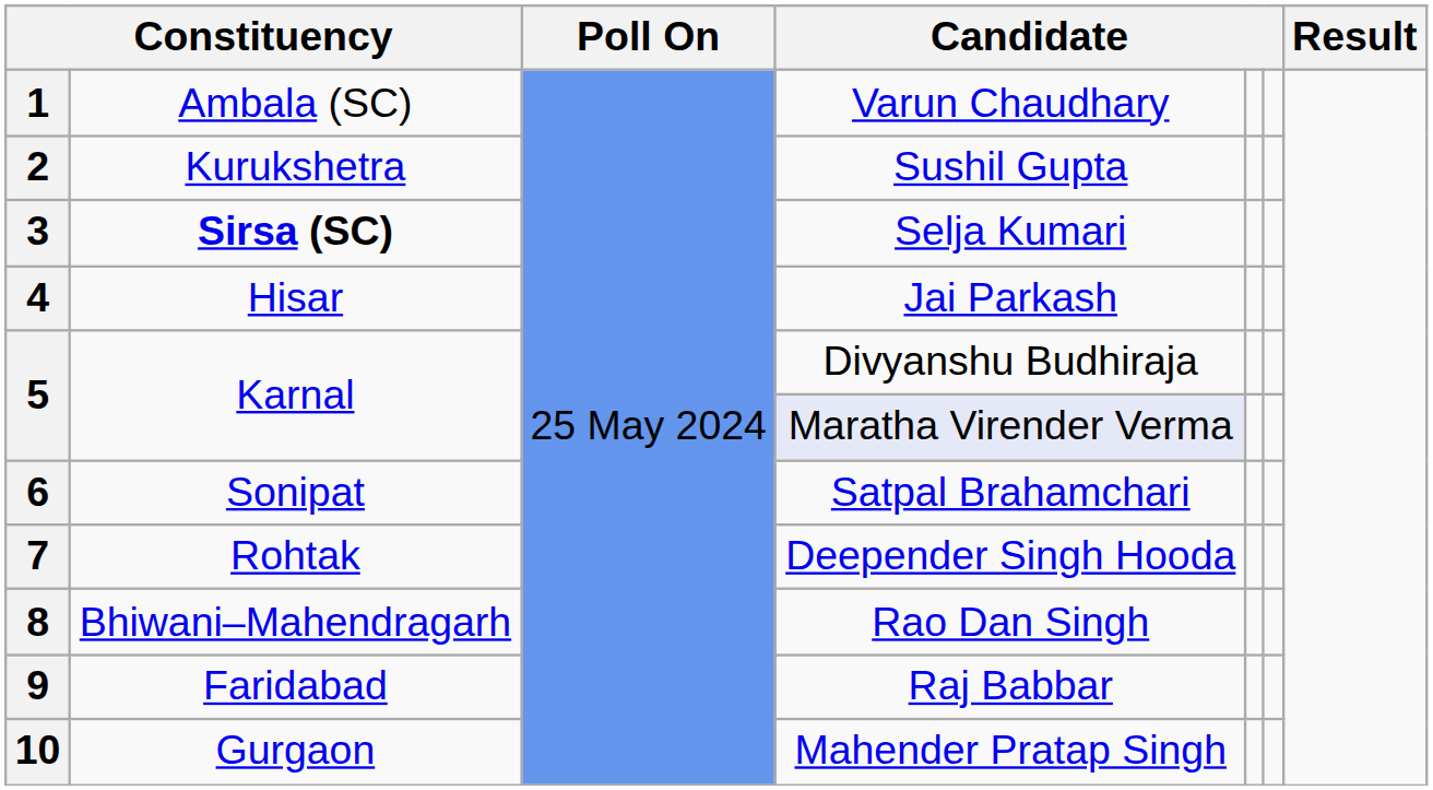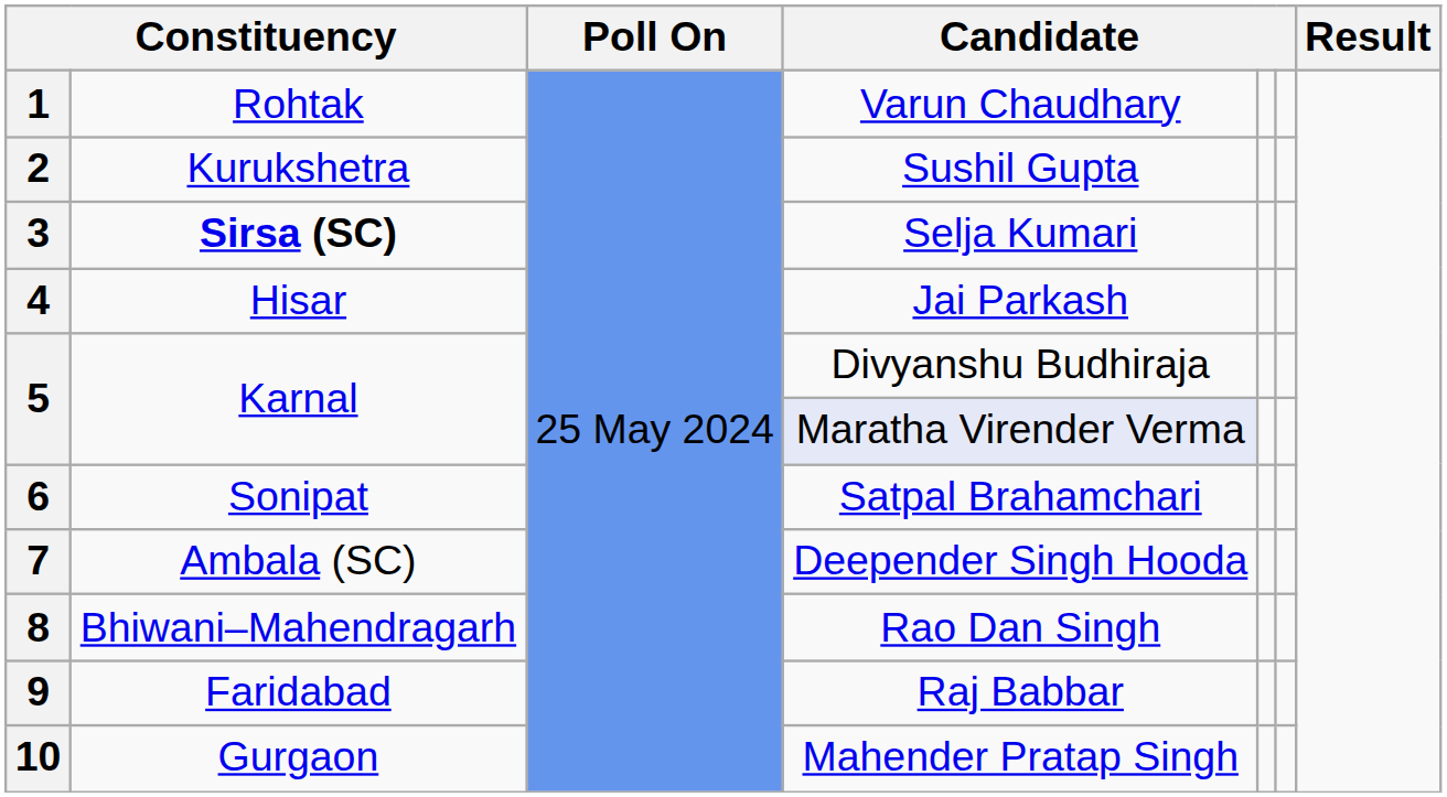1 | column 2: Ambala (SC) -> Rohtak
7 | column 2: Rohtak -> Ambala (SC)
